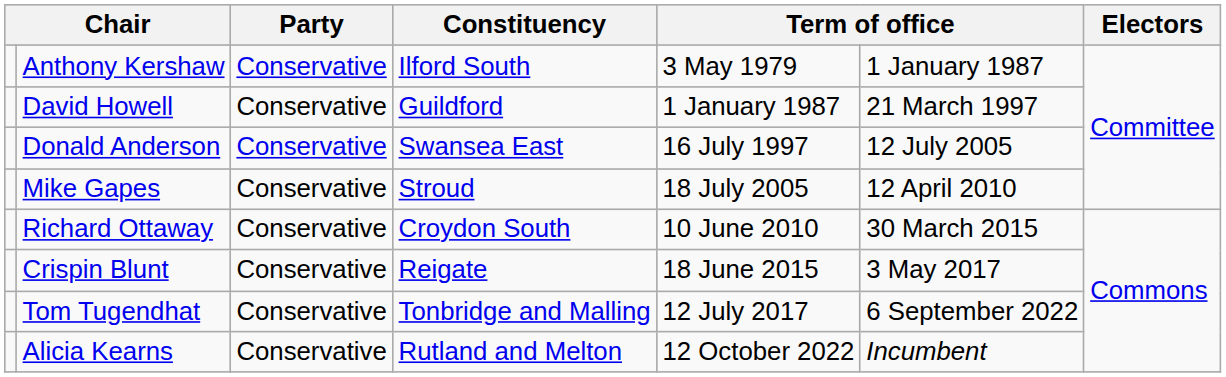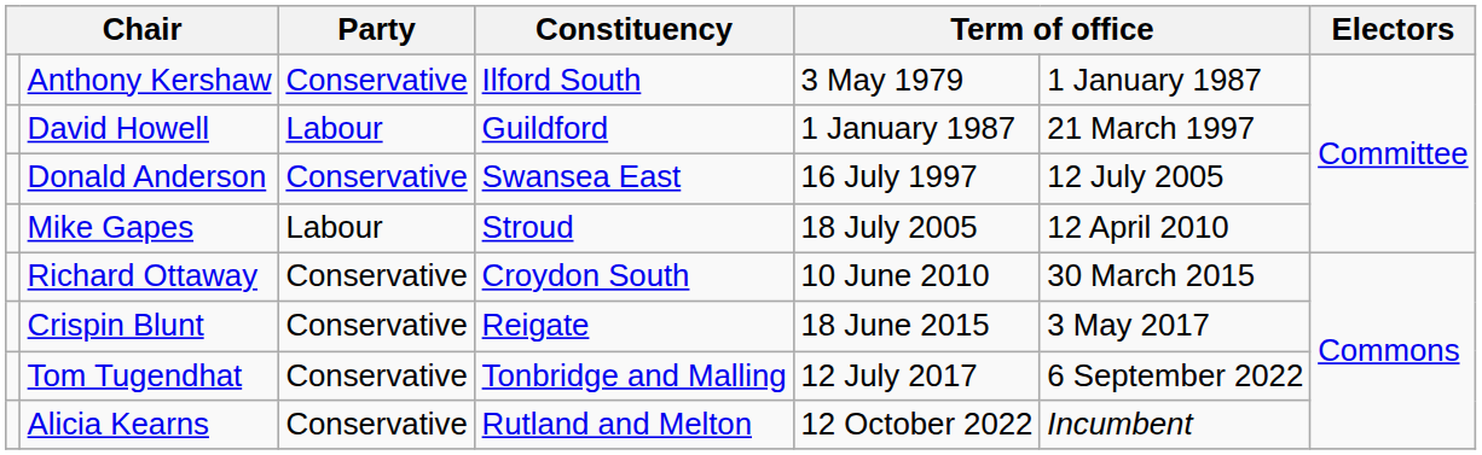David Howell | Party: Conservative -> Labour
Mike Gapes | Party: Conservative -> Labour
